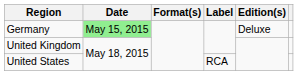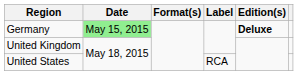Germany | Edition(s): normal -> bold
